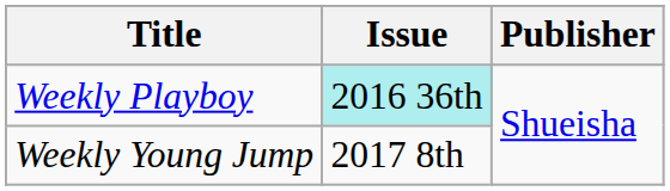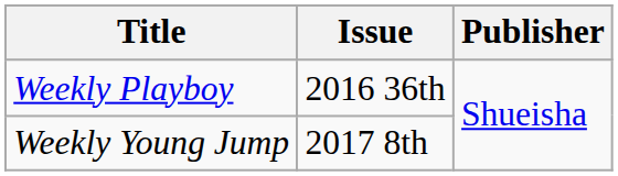Weekly Playboy | Issue: paleturquoise background -> no background
